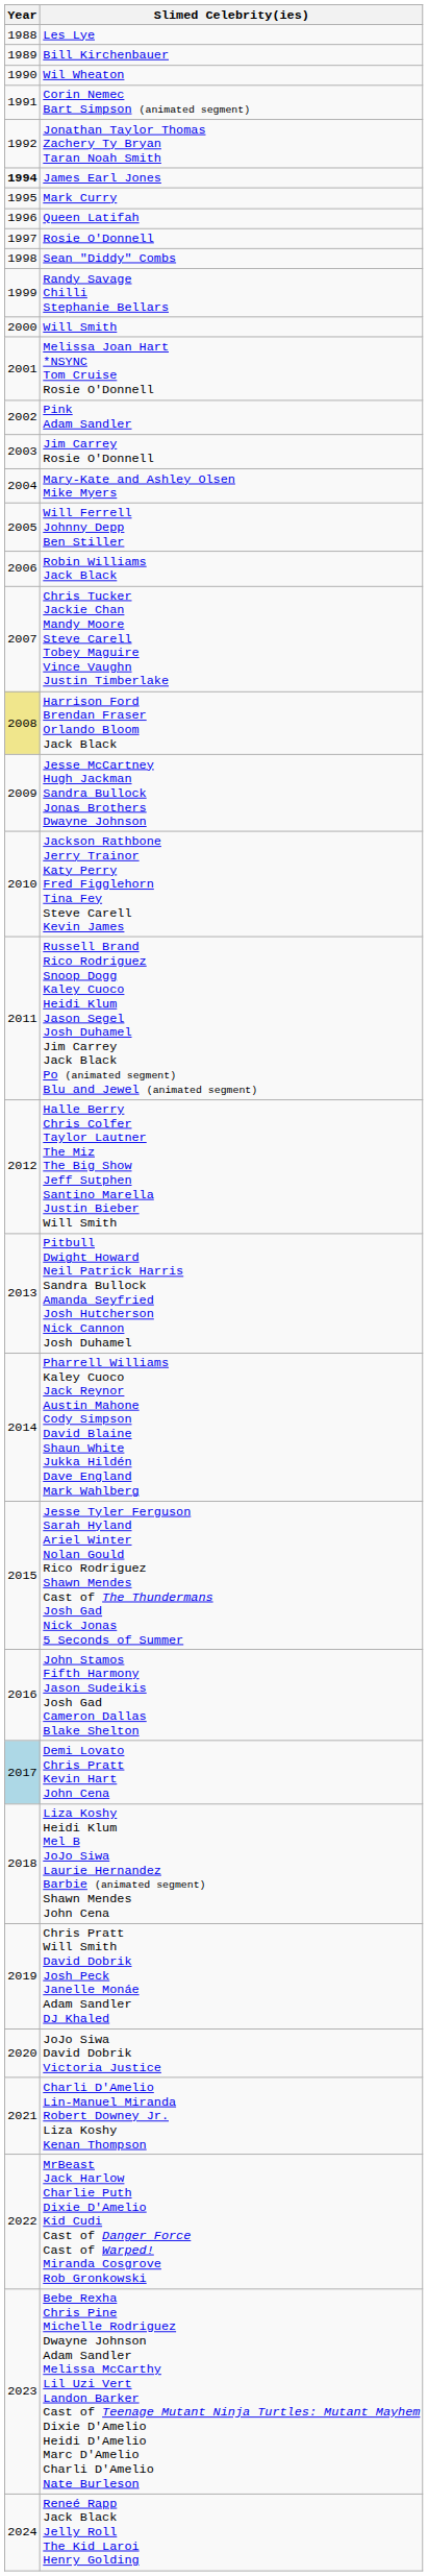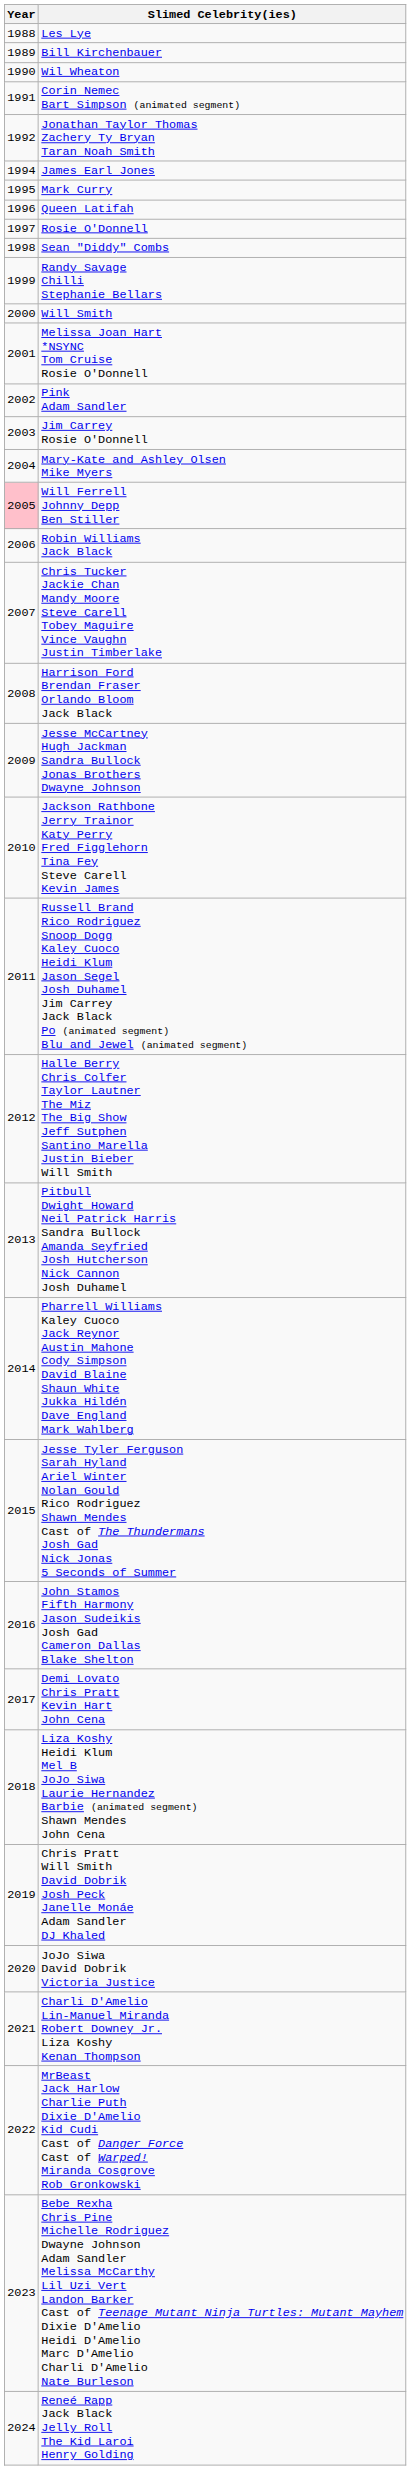James Earl Jones | Year: bold -> normal
Will Ferrell Johnny Depp Ben Stiller | Year: no background -> pink background
Harrison Ford Brendan Fraser Orlando Bloom Jack Black | Year: khaki background -> no background
Demi Lovato Chris Pratt Kevin Hart John Cena | Year: lightblue background -> no background
